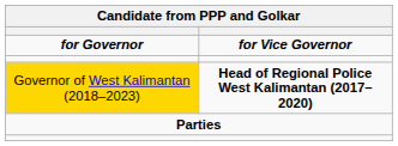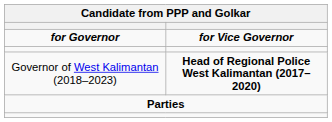row 5 | column 1: gold background -> no background
